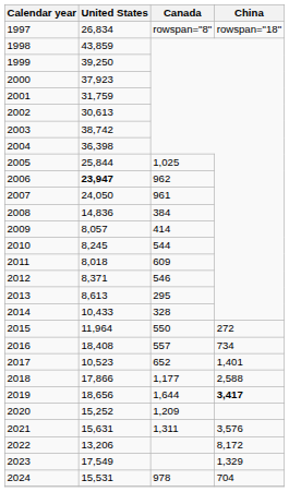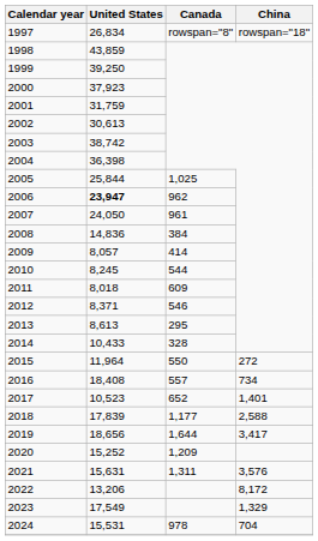2018 | United States: 17,866 -> 17,839
2019 | China: bold -> normal
